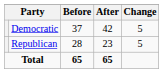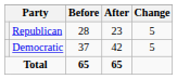rows swapped: Democratic <-> Republican
